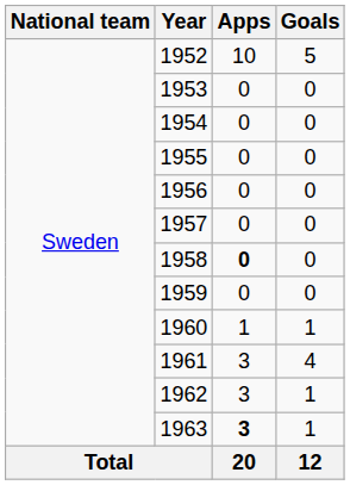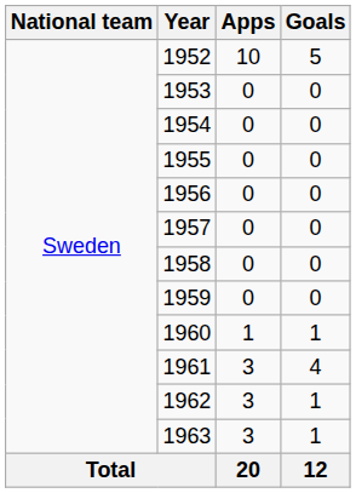1958 | Apps: bold -> normal
1963 | Apps: bold -> normal
